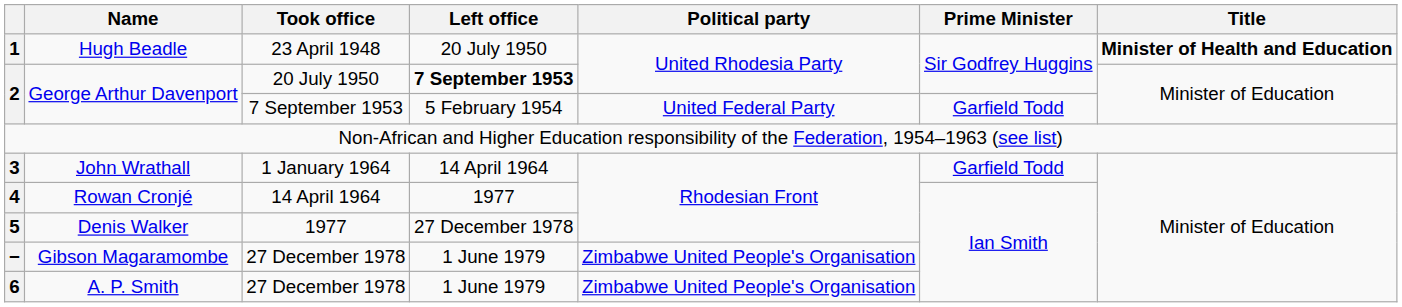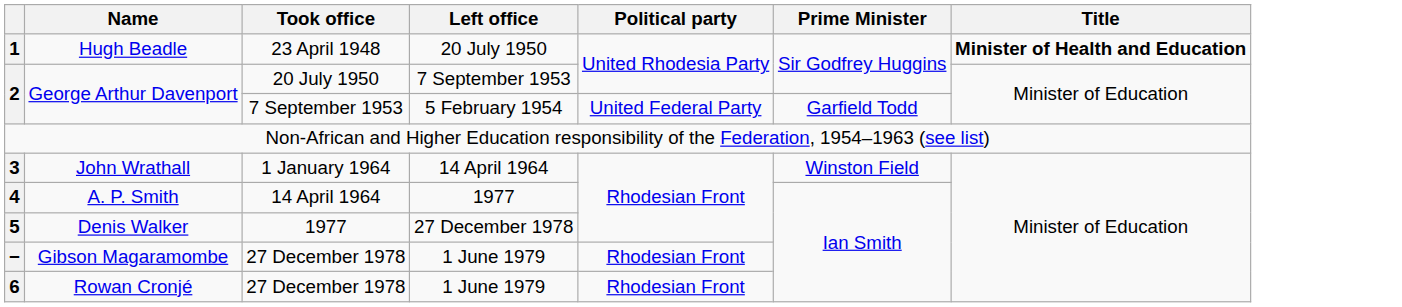2 / 20 July 1950 | Left office: bold -> normal
3 | Prime Minister: Garfield Todd -> Winston Field
4 | Name: Rowan Cronjé -> A. P. Smith
− | Political party: Zimbabwe United People's Organisation -> Rhodesian Front
6 | Name: A. P. Smith -> Rowan Cronjé
6 | Political party: Zimbabwe United People's Organisation -> Rhodesian Front
